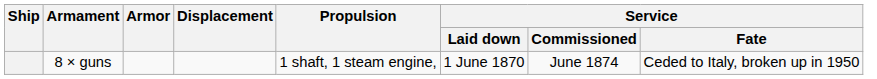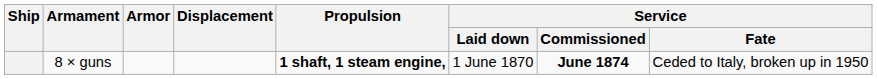8 × guns | Propulsion: normal -> bold
8 × guns | Service / Commissioned: normal -> bold
